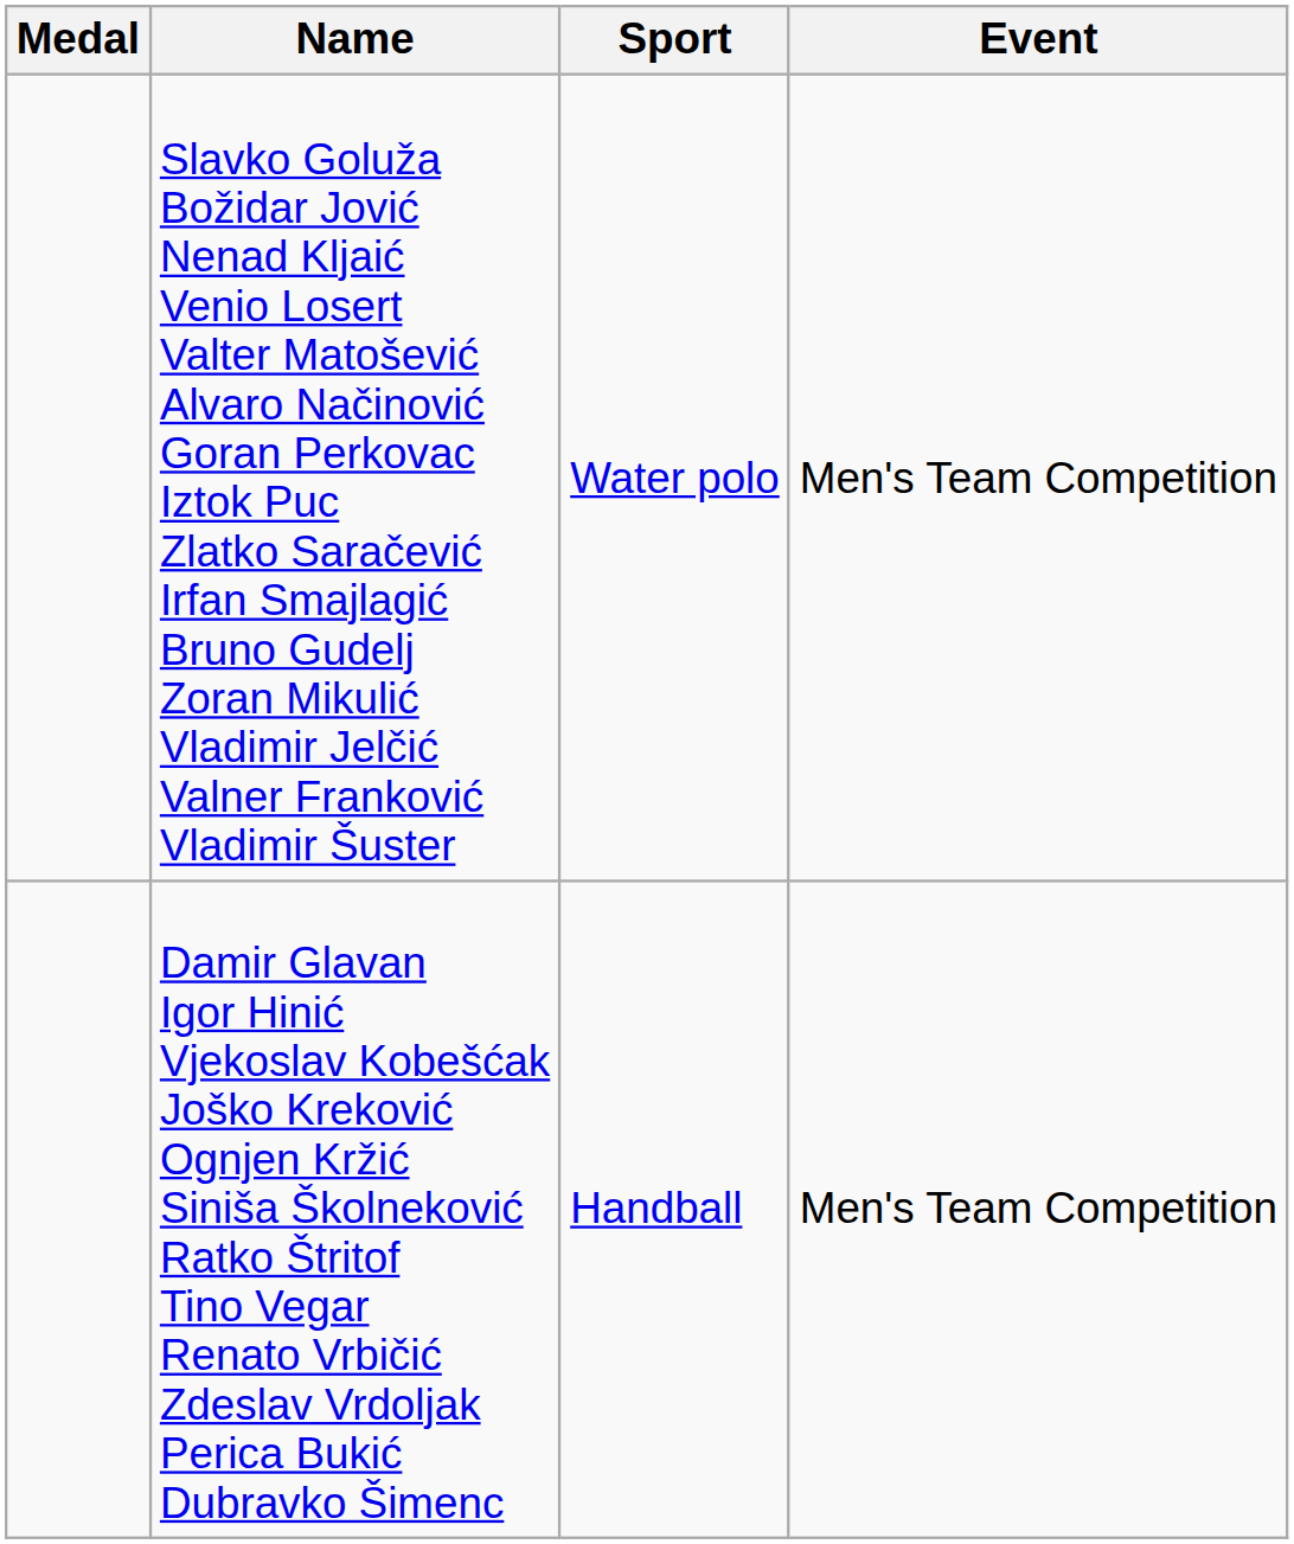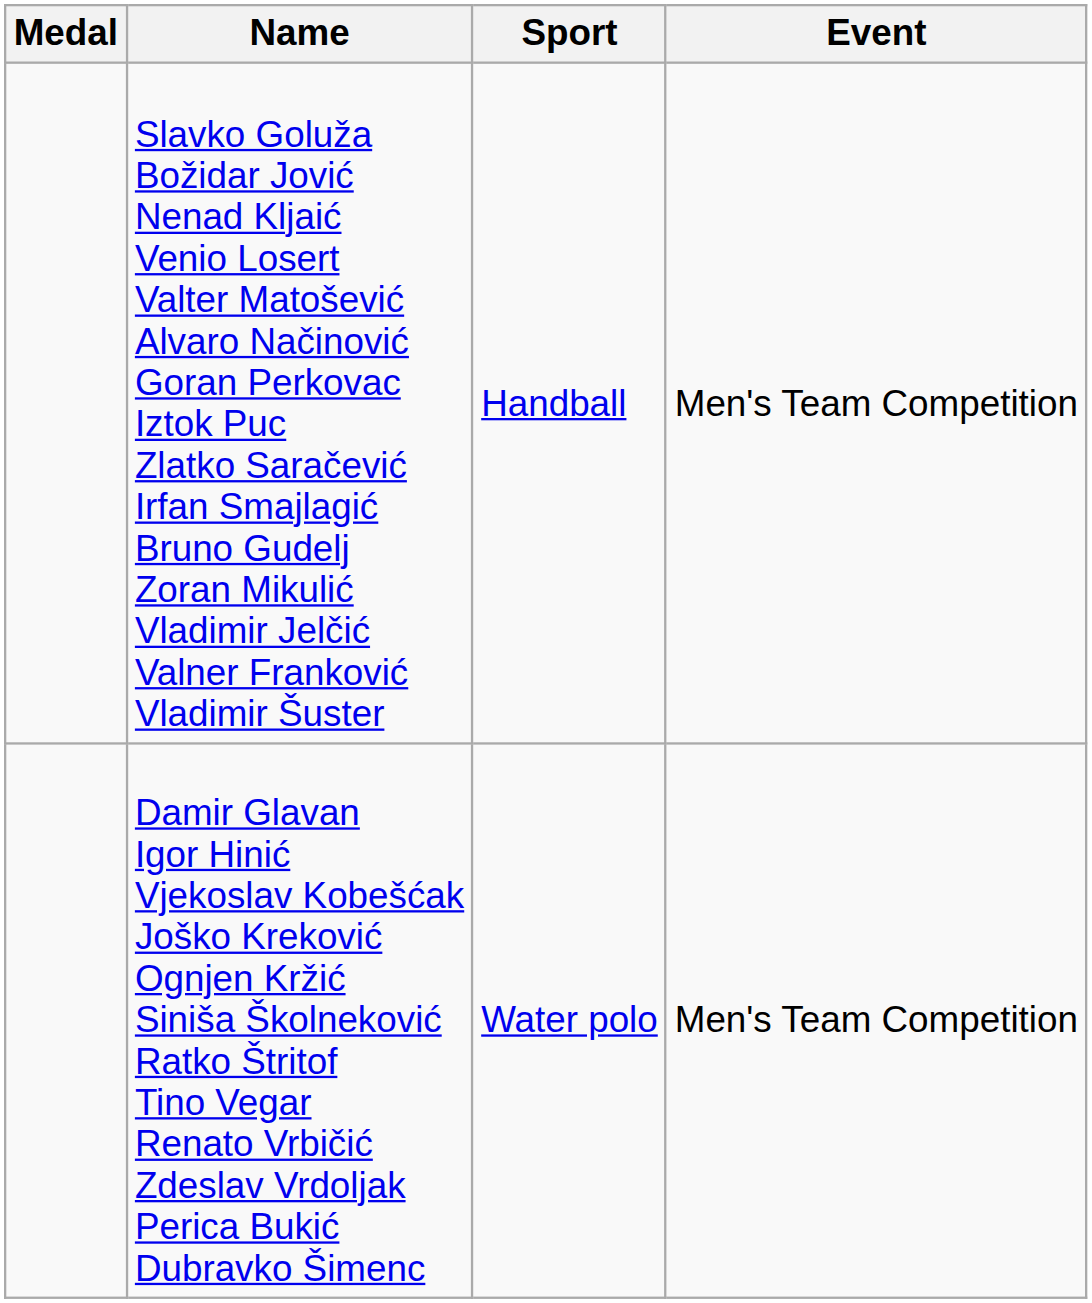row 2 | Sport: Water polo -> Handball
row 3 | Sport: Handball -> Water polo
